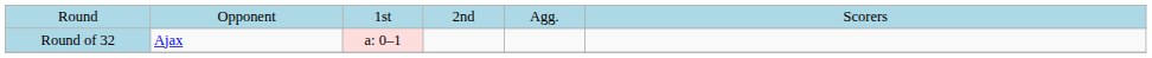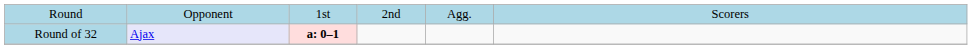Round of 32 | column 2: no background -> lavender background
Round of 32 | column 3: normal -> bold
